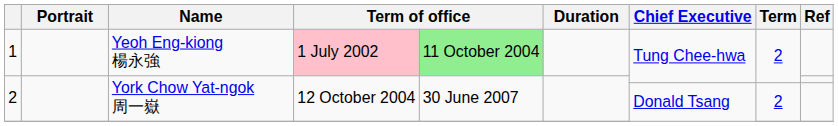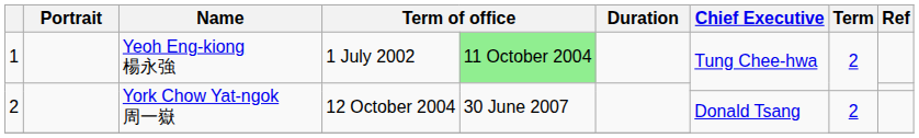1 | column 4: pink background -> no background
